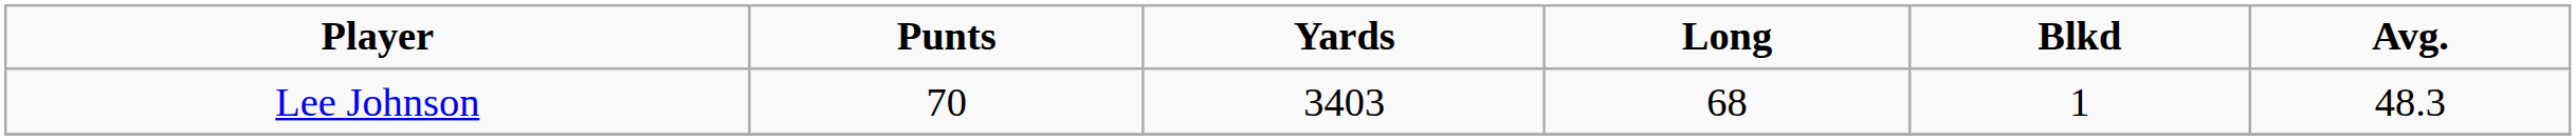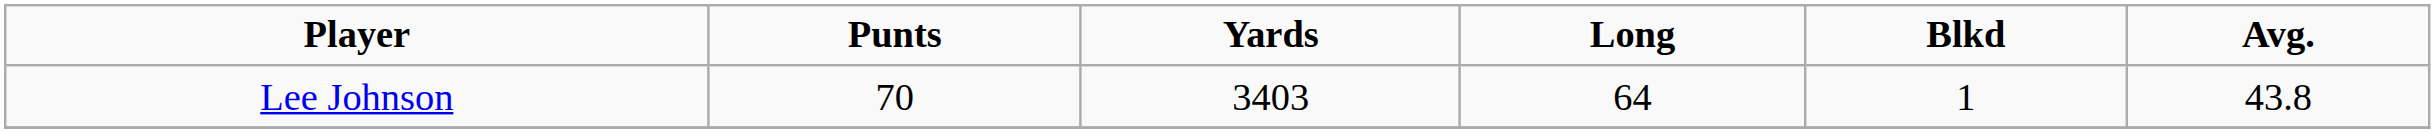Lee Johnson | Long: 68 -> 64
Lee Johnson | Avg.: 48.3 -> 43.8
